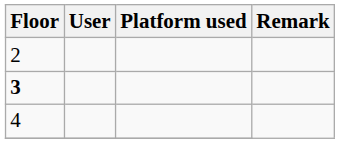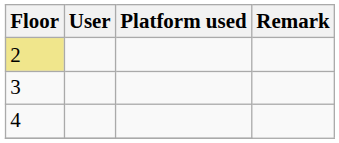2 | Floor: no background -> khaki background
3 | Floor: bold -> normal
